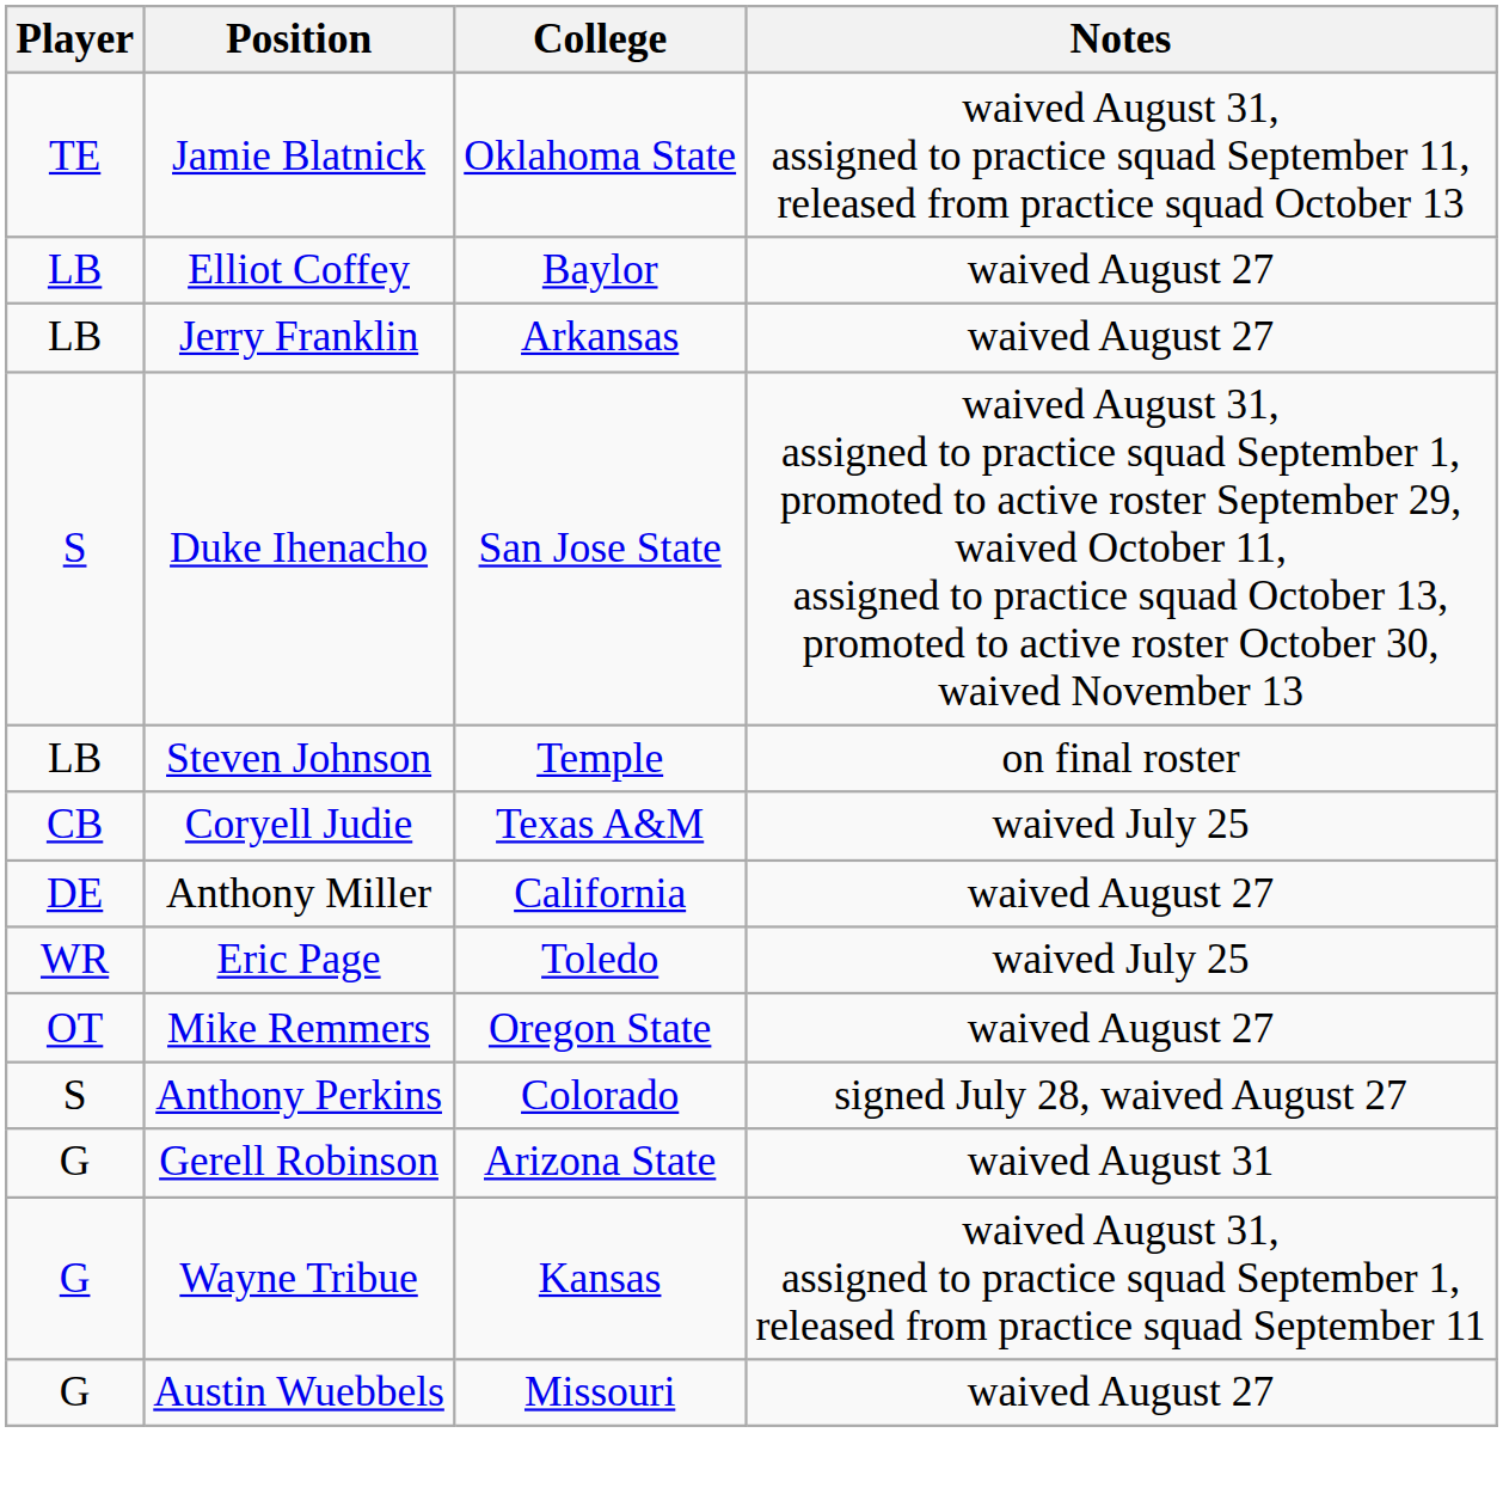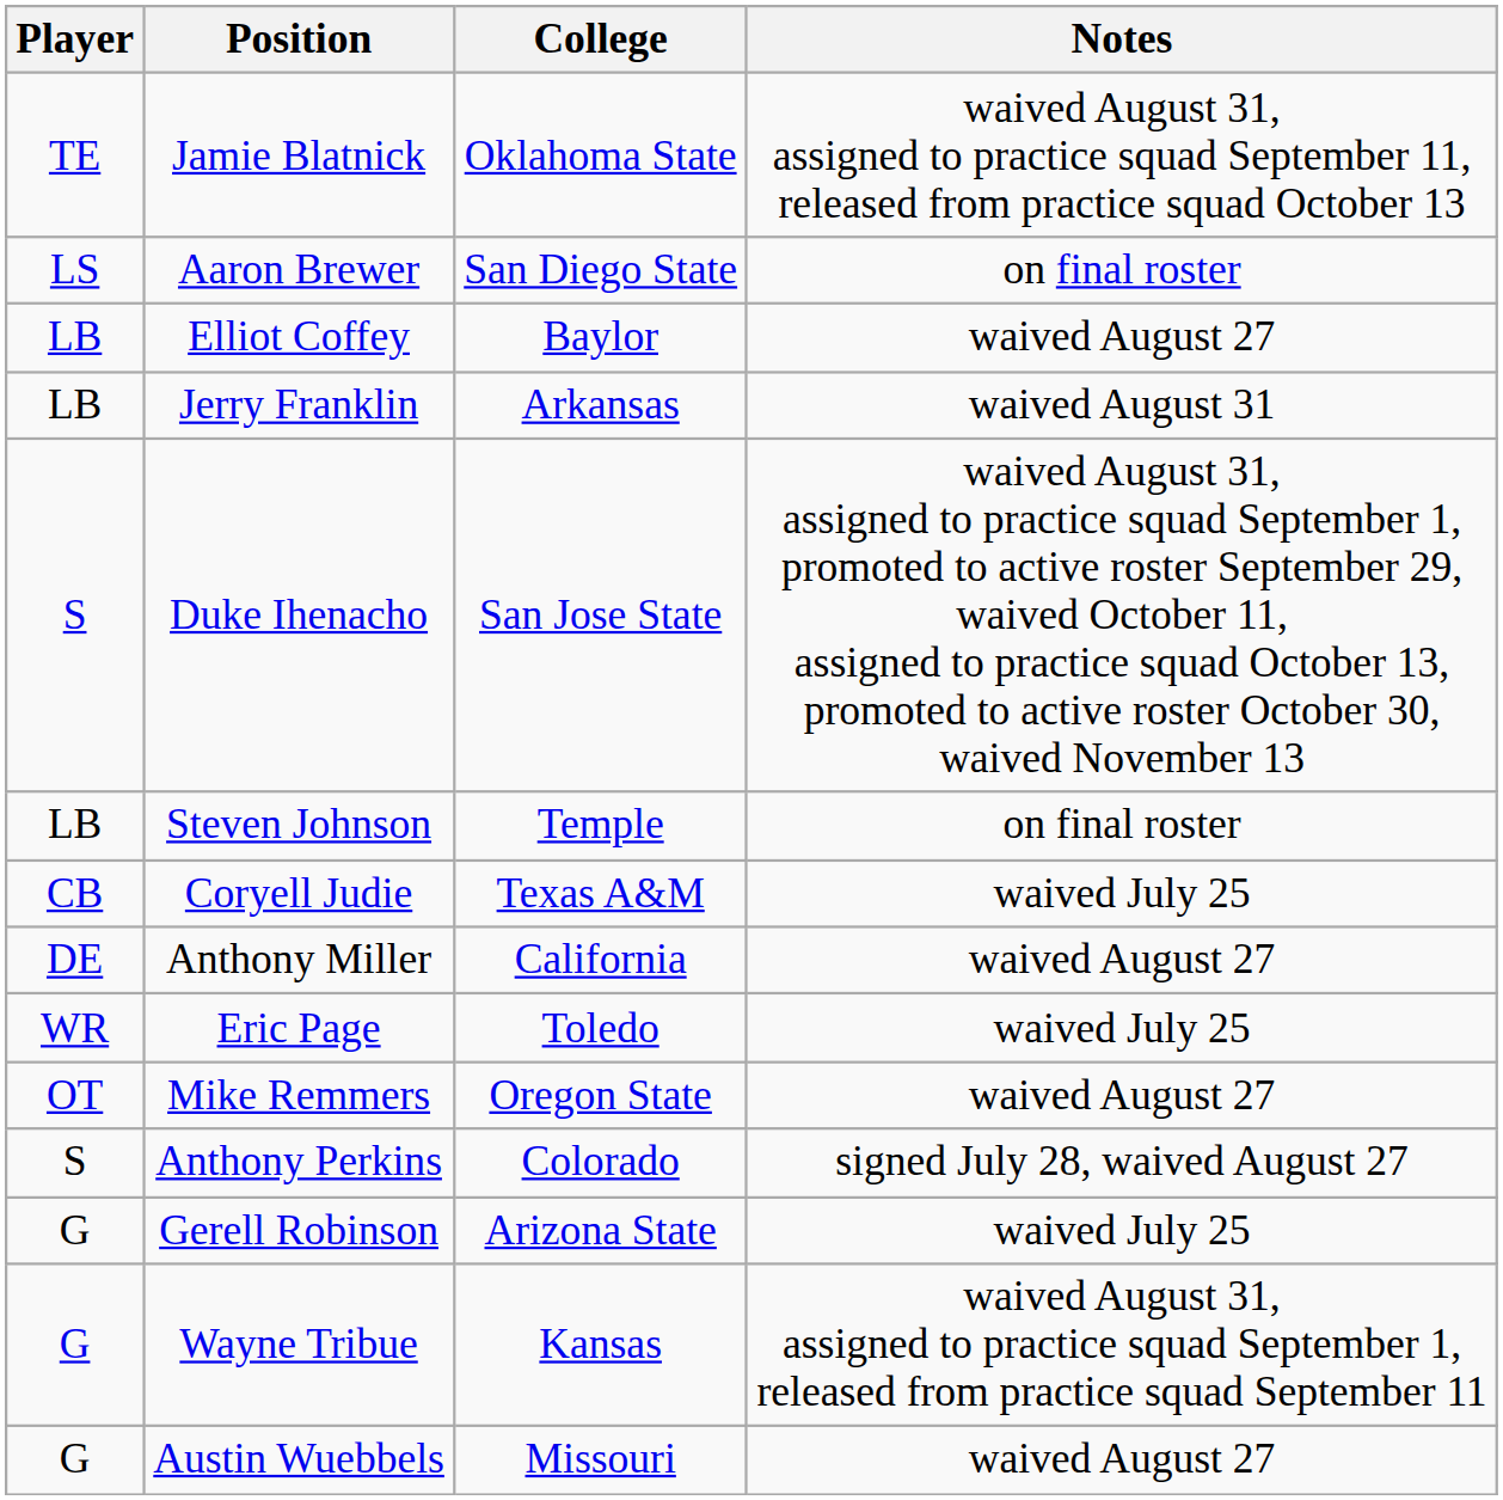+ row: LS | Aaron Brewer | San Diego State | on final roster
Jerry Franklin | Notes: waived August 27 -> waived August 31
Gerell Robinson | Notes: waived August 31 -> waived July 25
